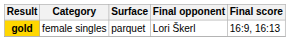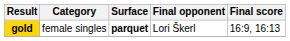gold | Surface: normal -> bold
